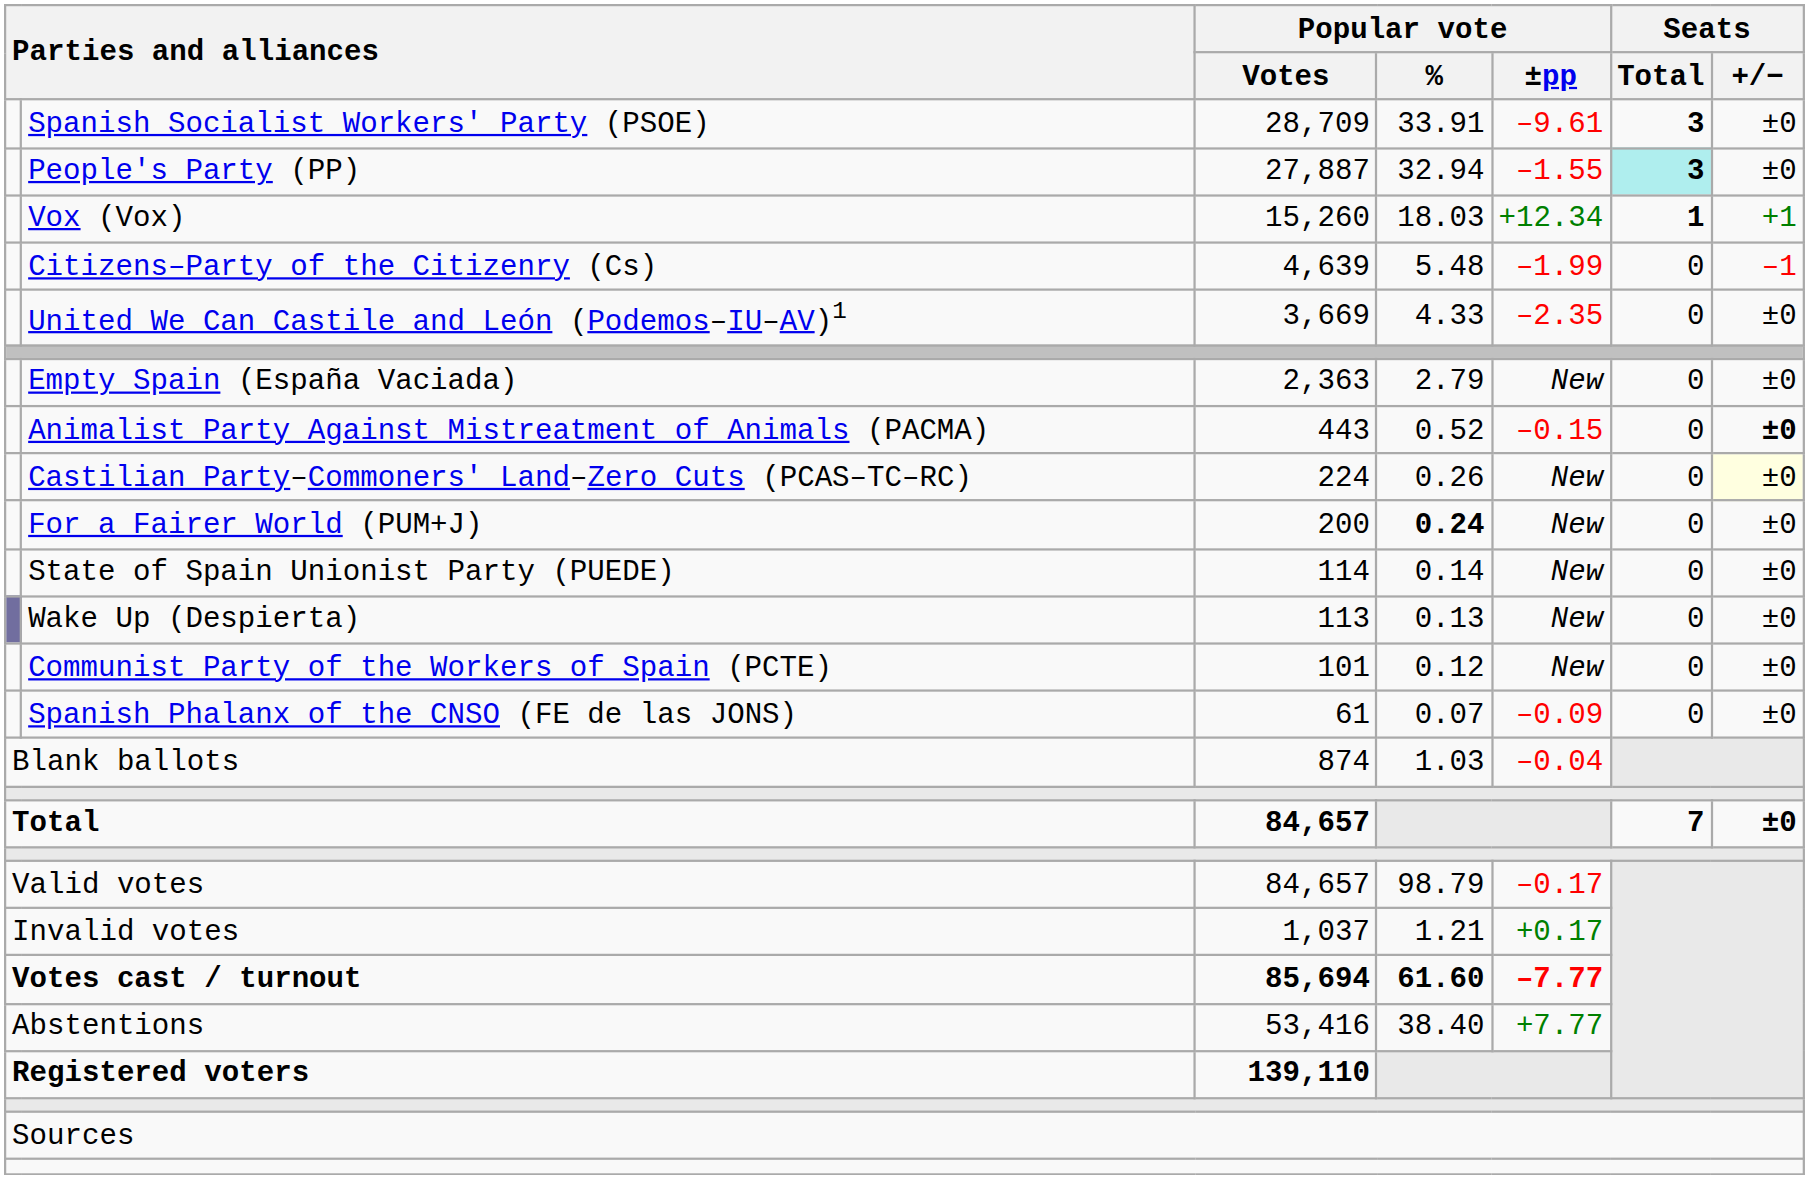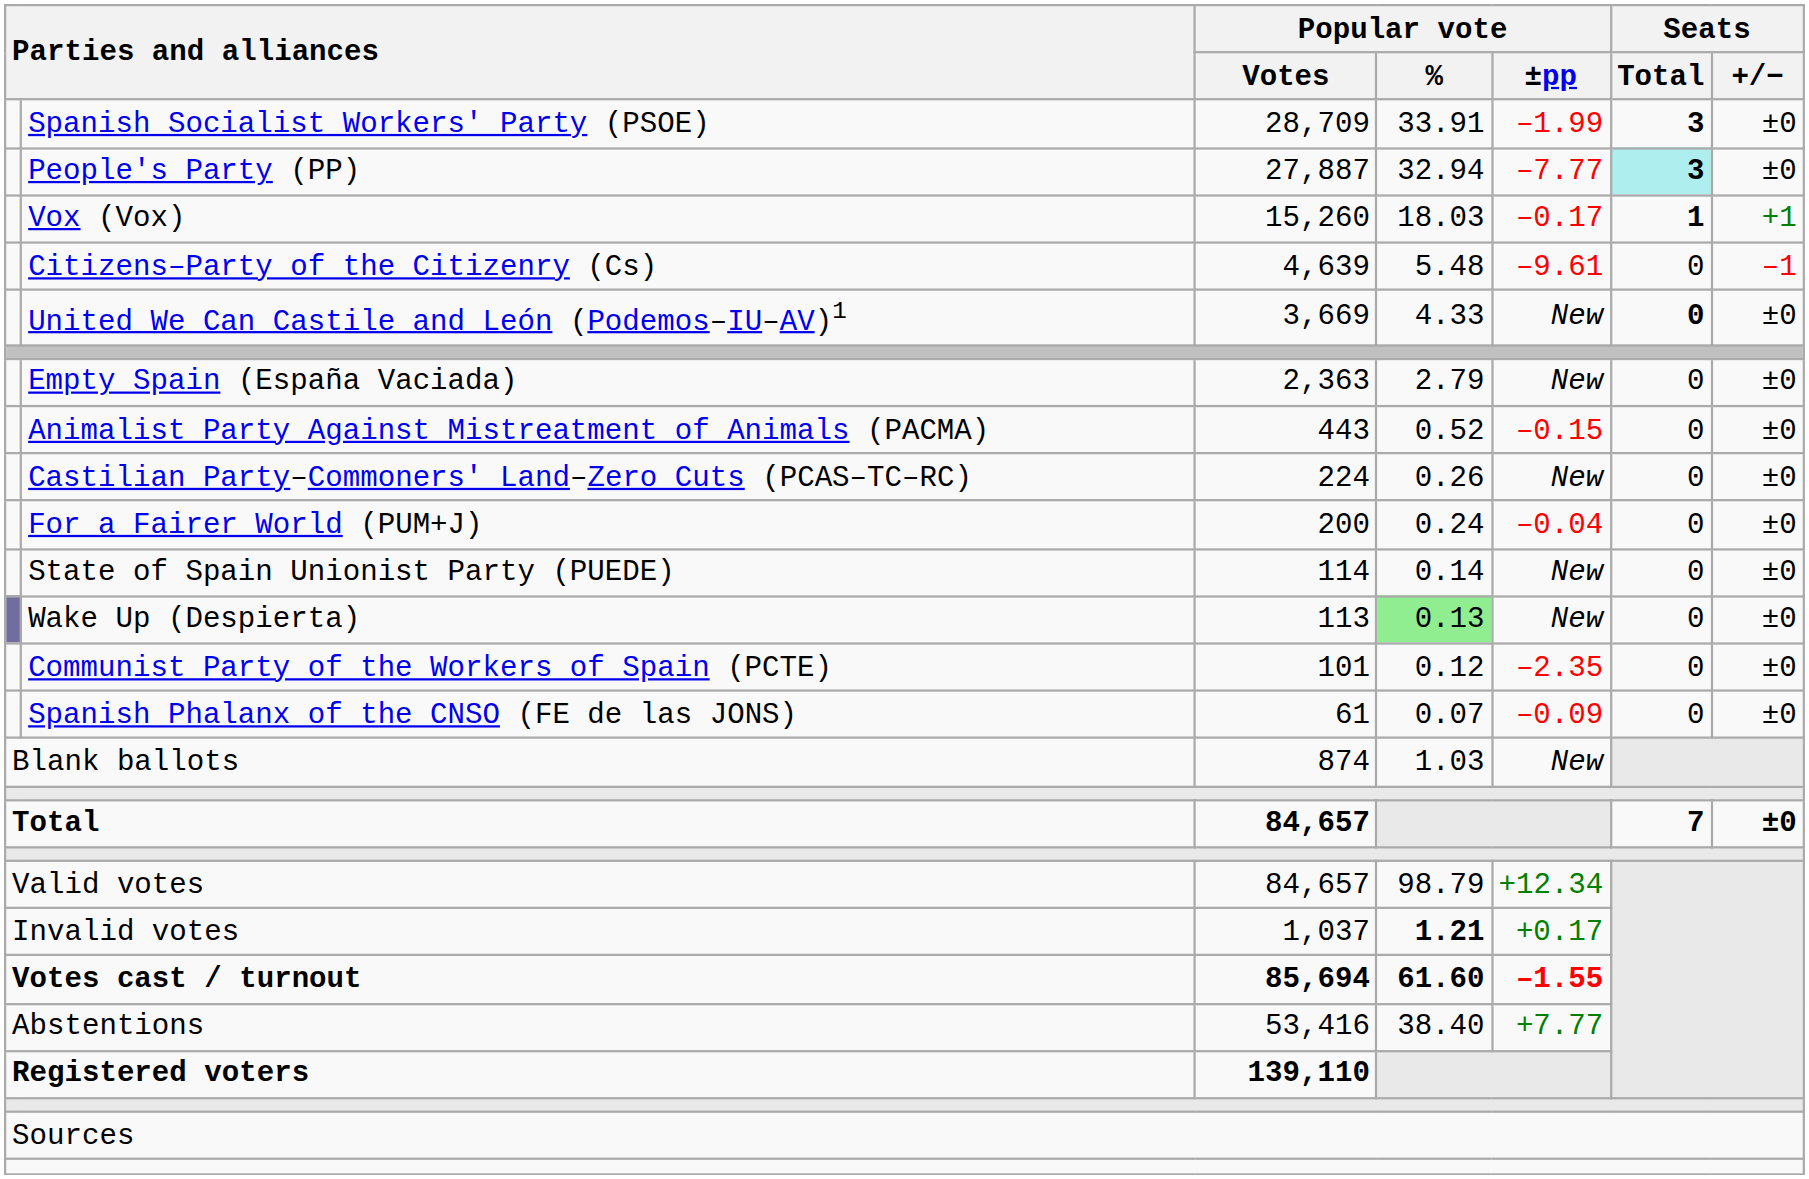Spanish Socialist Workers' Party (PSOE) | Popular vote / ±pp: –9.61 -> –1.99
People's Party (PP) | Popular vote / ±pp: –1.55 -> –7.77
Vox (Vox) | Popular vote / ±pp: +12.34 -> –0.17
Citizens–Party of the Citizenry (Cs) | Popular vote / ±pp: –1.99 -> –9.61
United We Can Castile and León (Podemos–IU–AV)1 | Popular vote / ±pp: –2.35 -> New
United We Can Castile and León (Podemos–IU–AV)1 | Seats / Total: normal -> bold
Animalist Party Against Mistreatment of Animals (PACMA) | Seats / +/−: bold -> normal
Castilian Party–Commoners' Land–Zero Cuts (PCAS–TC–RC) | Seats / +/−: lightyellow background -> no background
For a Fairer World (PUM+J) | Popular vote / %: bold -> normal
For a Fairer World (PUM+J) | Popular vote / ±pp: New -> –0.04
Wake Up (Despierta) | Popular vote / %: no background -> lightgreen background
Communist Party of the Workers of Spain (PCTE) | Popular vote / ±pp: New -> –2.35
Blank ballots | Popular vote / ±pp: –0.04 -> New
Valid votes | Popular vote / ±pp: –0.17 -> +12.34
Invalid votes | Popular vote / %: normal -> bold
Votes cast / turnout | Popular vote / ±pp: –7.77 -> –1.55
